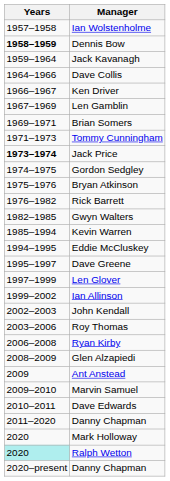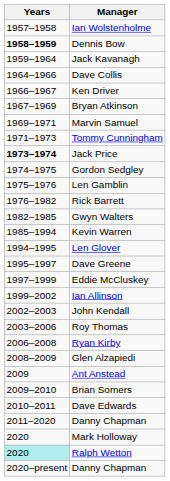row 7 | Manager: Len Gamblin -> Bryan Atkinson
row 8 | Manager: Brian Somers -> Marvin Samuel
row 12 | Manager: Bryan Atkinson -> Len Gamblin
row 16 | Manager: Eddie McCluskey -> Len Glover
row 18 | Manager: Len Glover -> Eddie McCluskey
row 25 | Manager: Marvin Samuel -> Brian Somers
